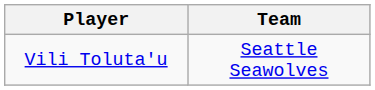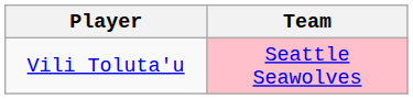Vili Toluta'u | Team: no background -> pink background
